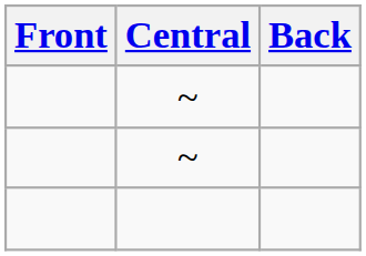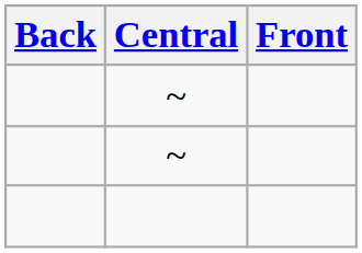columns swapped: Front <-> Back
